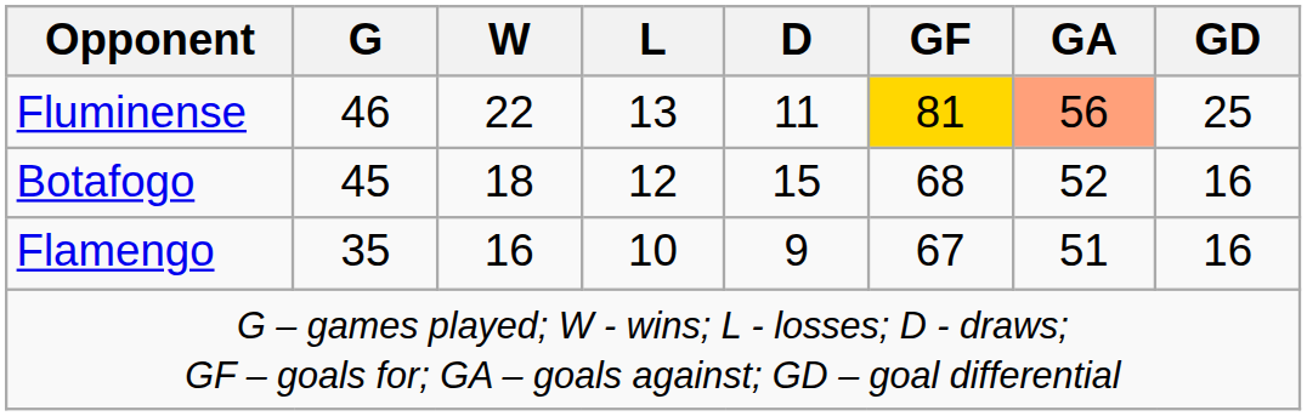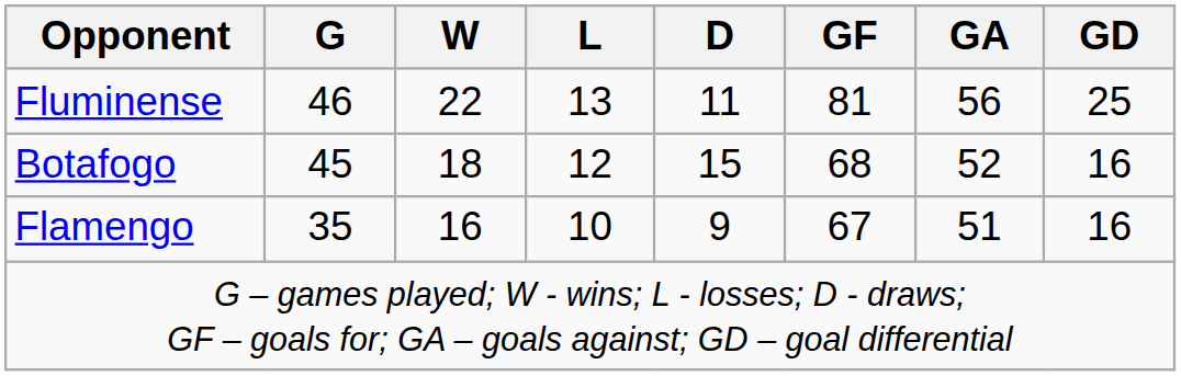Fluminense | GF: gold background -> no background
Fluminense | GA: lightsalmon background -> no background
